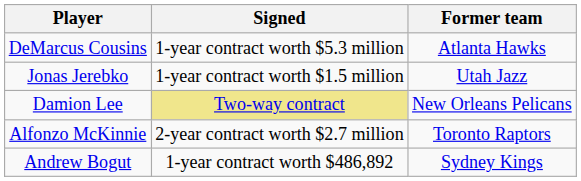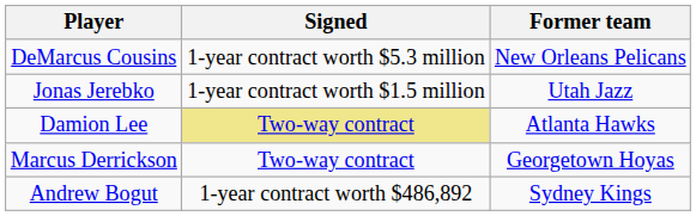DeMarcus Cousins | Former team: Atlanta Hawks -> New Orleans Pelicans
Damion Lee | Former team: New Orleans Pelicans -> Atlanta Hawks
+ row: Marcus Derrickson | Two-way contract | Georgetown Hoyas
- row: Alfonzo McKinnie | 2-year contract worth $2.7 million | Toronto Raptors
